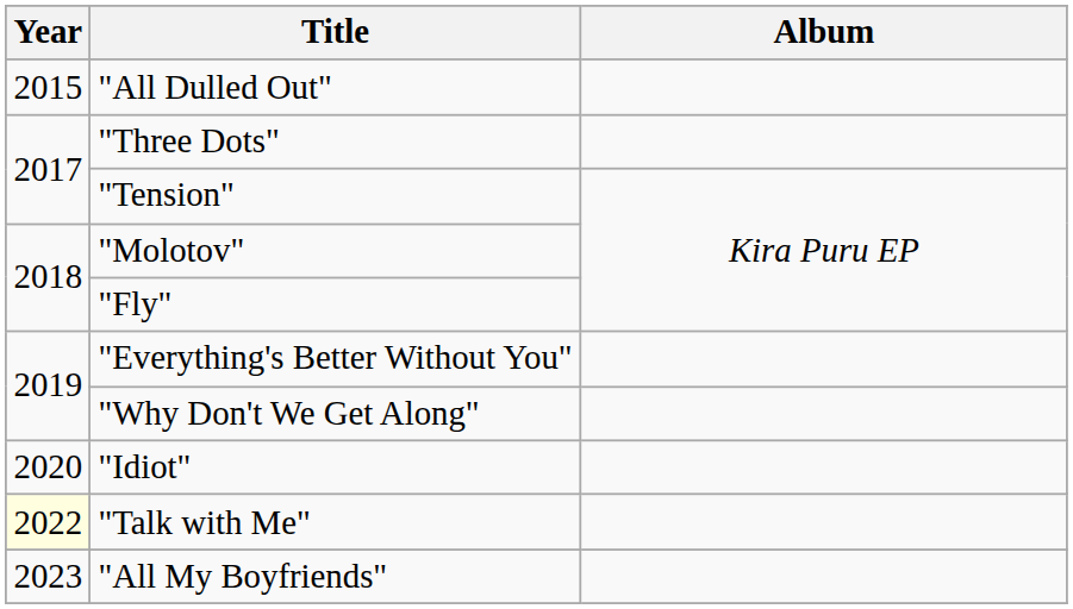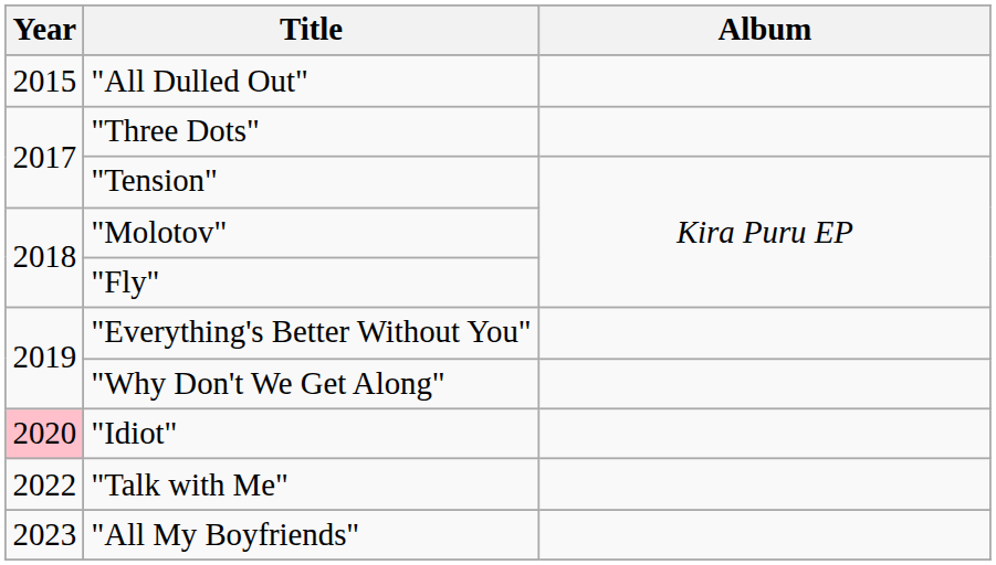"Idiot" | Year: no background -> pink background
"Talk with Me" | Year: lightyellow background -> no background
